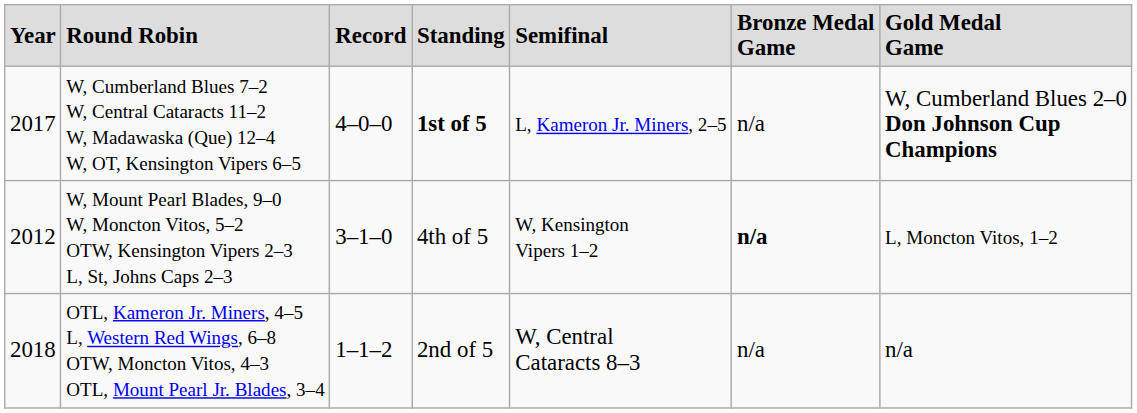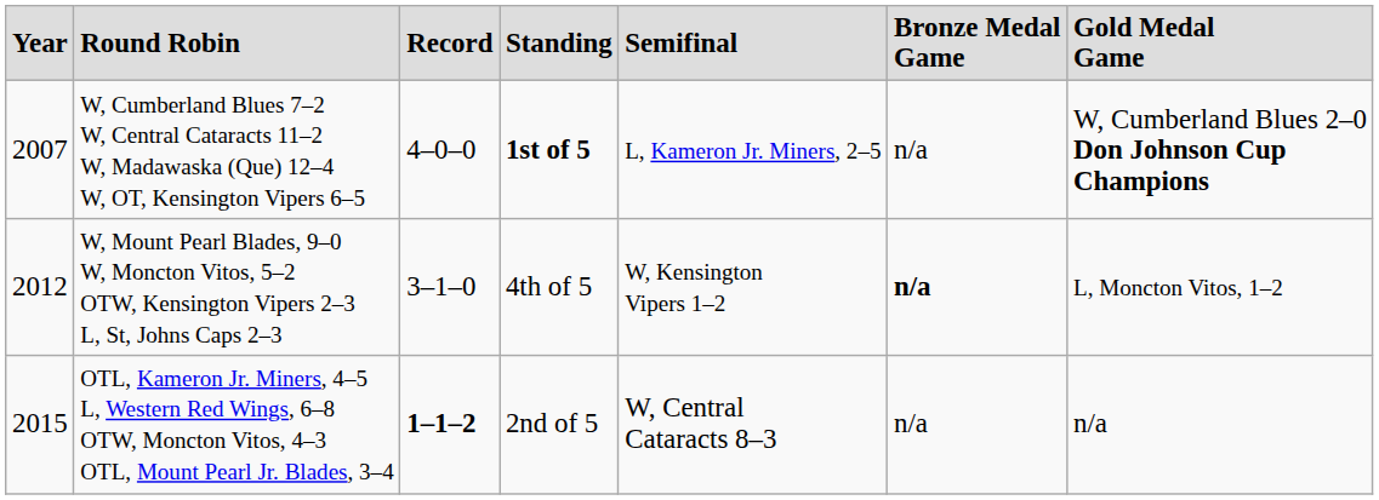row 2 | column 1: 2017 -> 2007
row 4 | column 1: 2018 -> 2015
row 4 | column 3: normal -> bold
